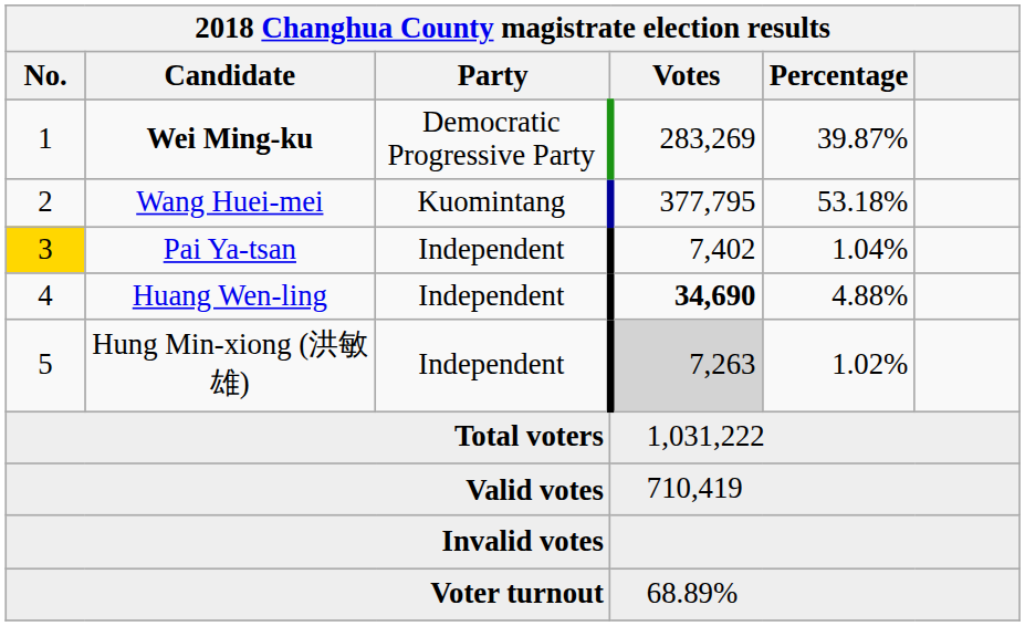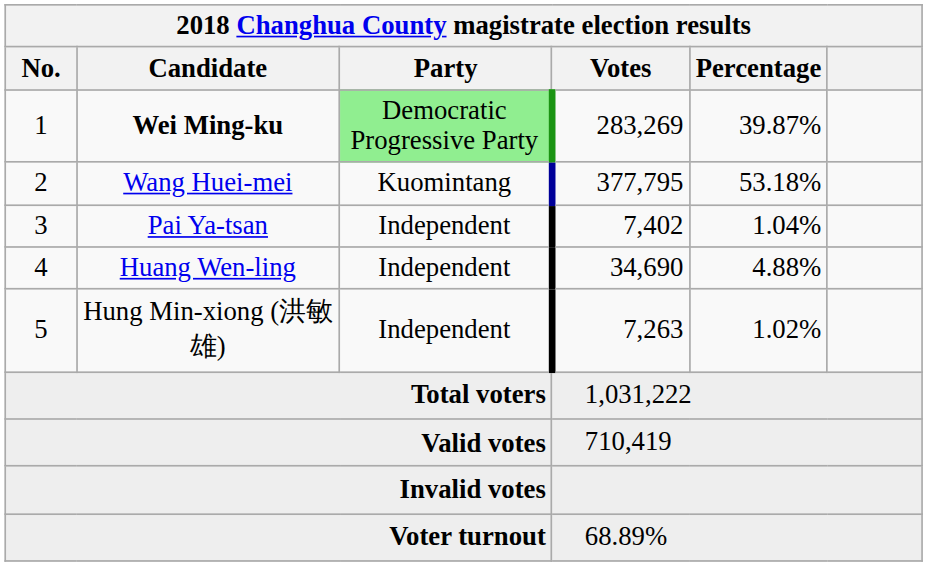Wei Ming-ku | Party: no background -> lightgreen background
Pai Ya-tsan | No.: gold background -> no background
Huang Wen-ling | Votes: bold -> normal
Hung Min-xiong (洪敏雄) | Votes: lightgrey background -> no background
